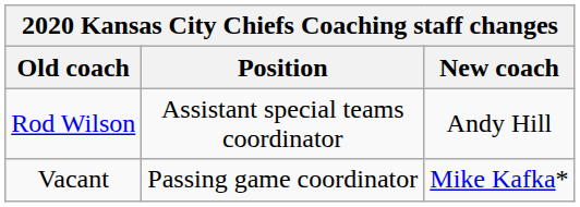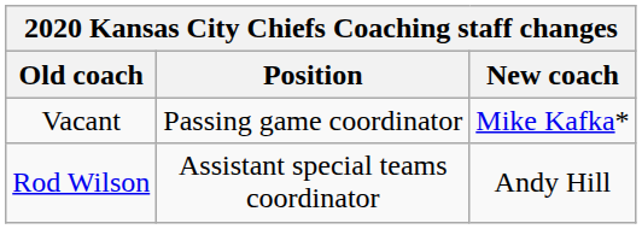rows swapped: Vacant <-> Rod Wilson
